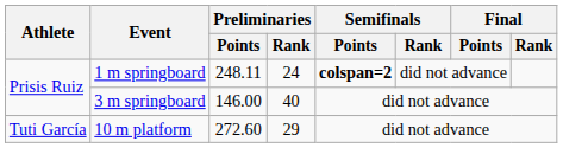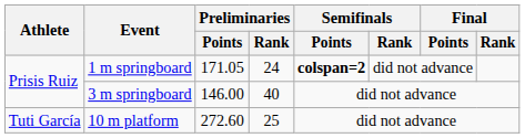1 m springboard | Preliminaries / Points: 248.11 -> 171.05
10 m platform | Preliminaries / Rank: 29 -> 25
